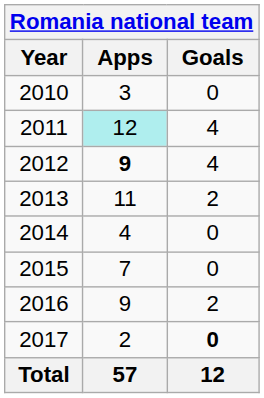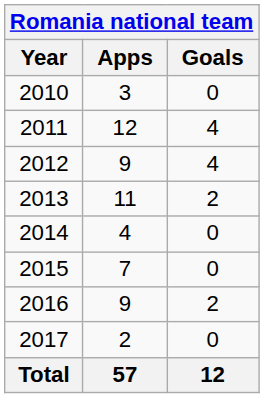2011 | Apps: paleturquoise background -> no background
2012 | Apps: bold -> normal
2017 | Goals: bold -> normal
